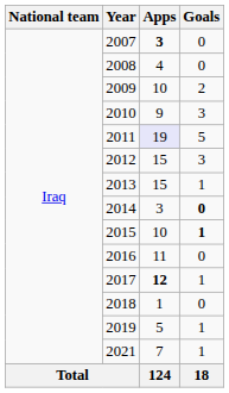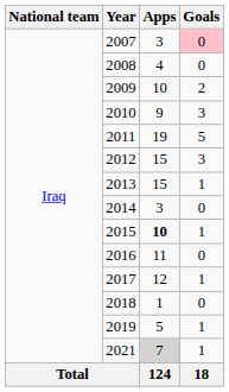2007 | Apps: bold -> normal
2007 | Goals: no background -> pink background
2011 | Apps: lavender background -> no background
2014 | Goals: bold -> normal
2015 | Apps: normal -> bold
2015 | Goals: bold -> normal
2017 | Apps: bold -> normal
2021 | Apps: no background -> lightgrey background
